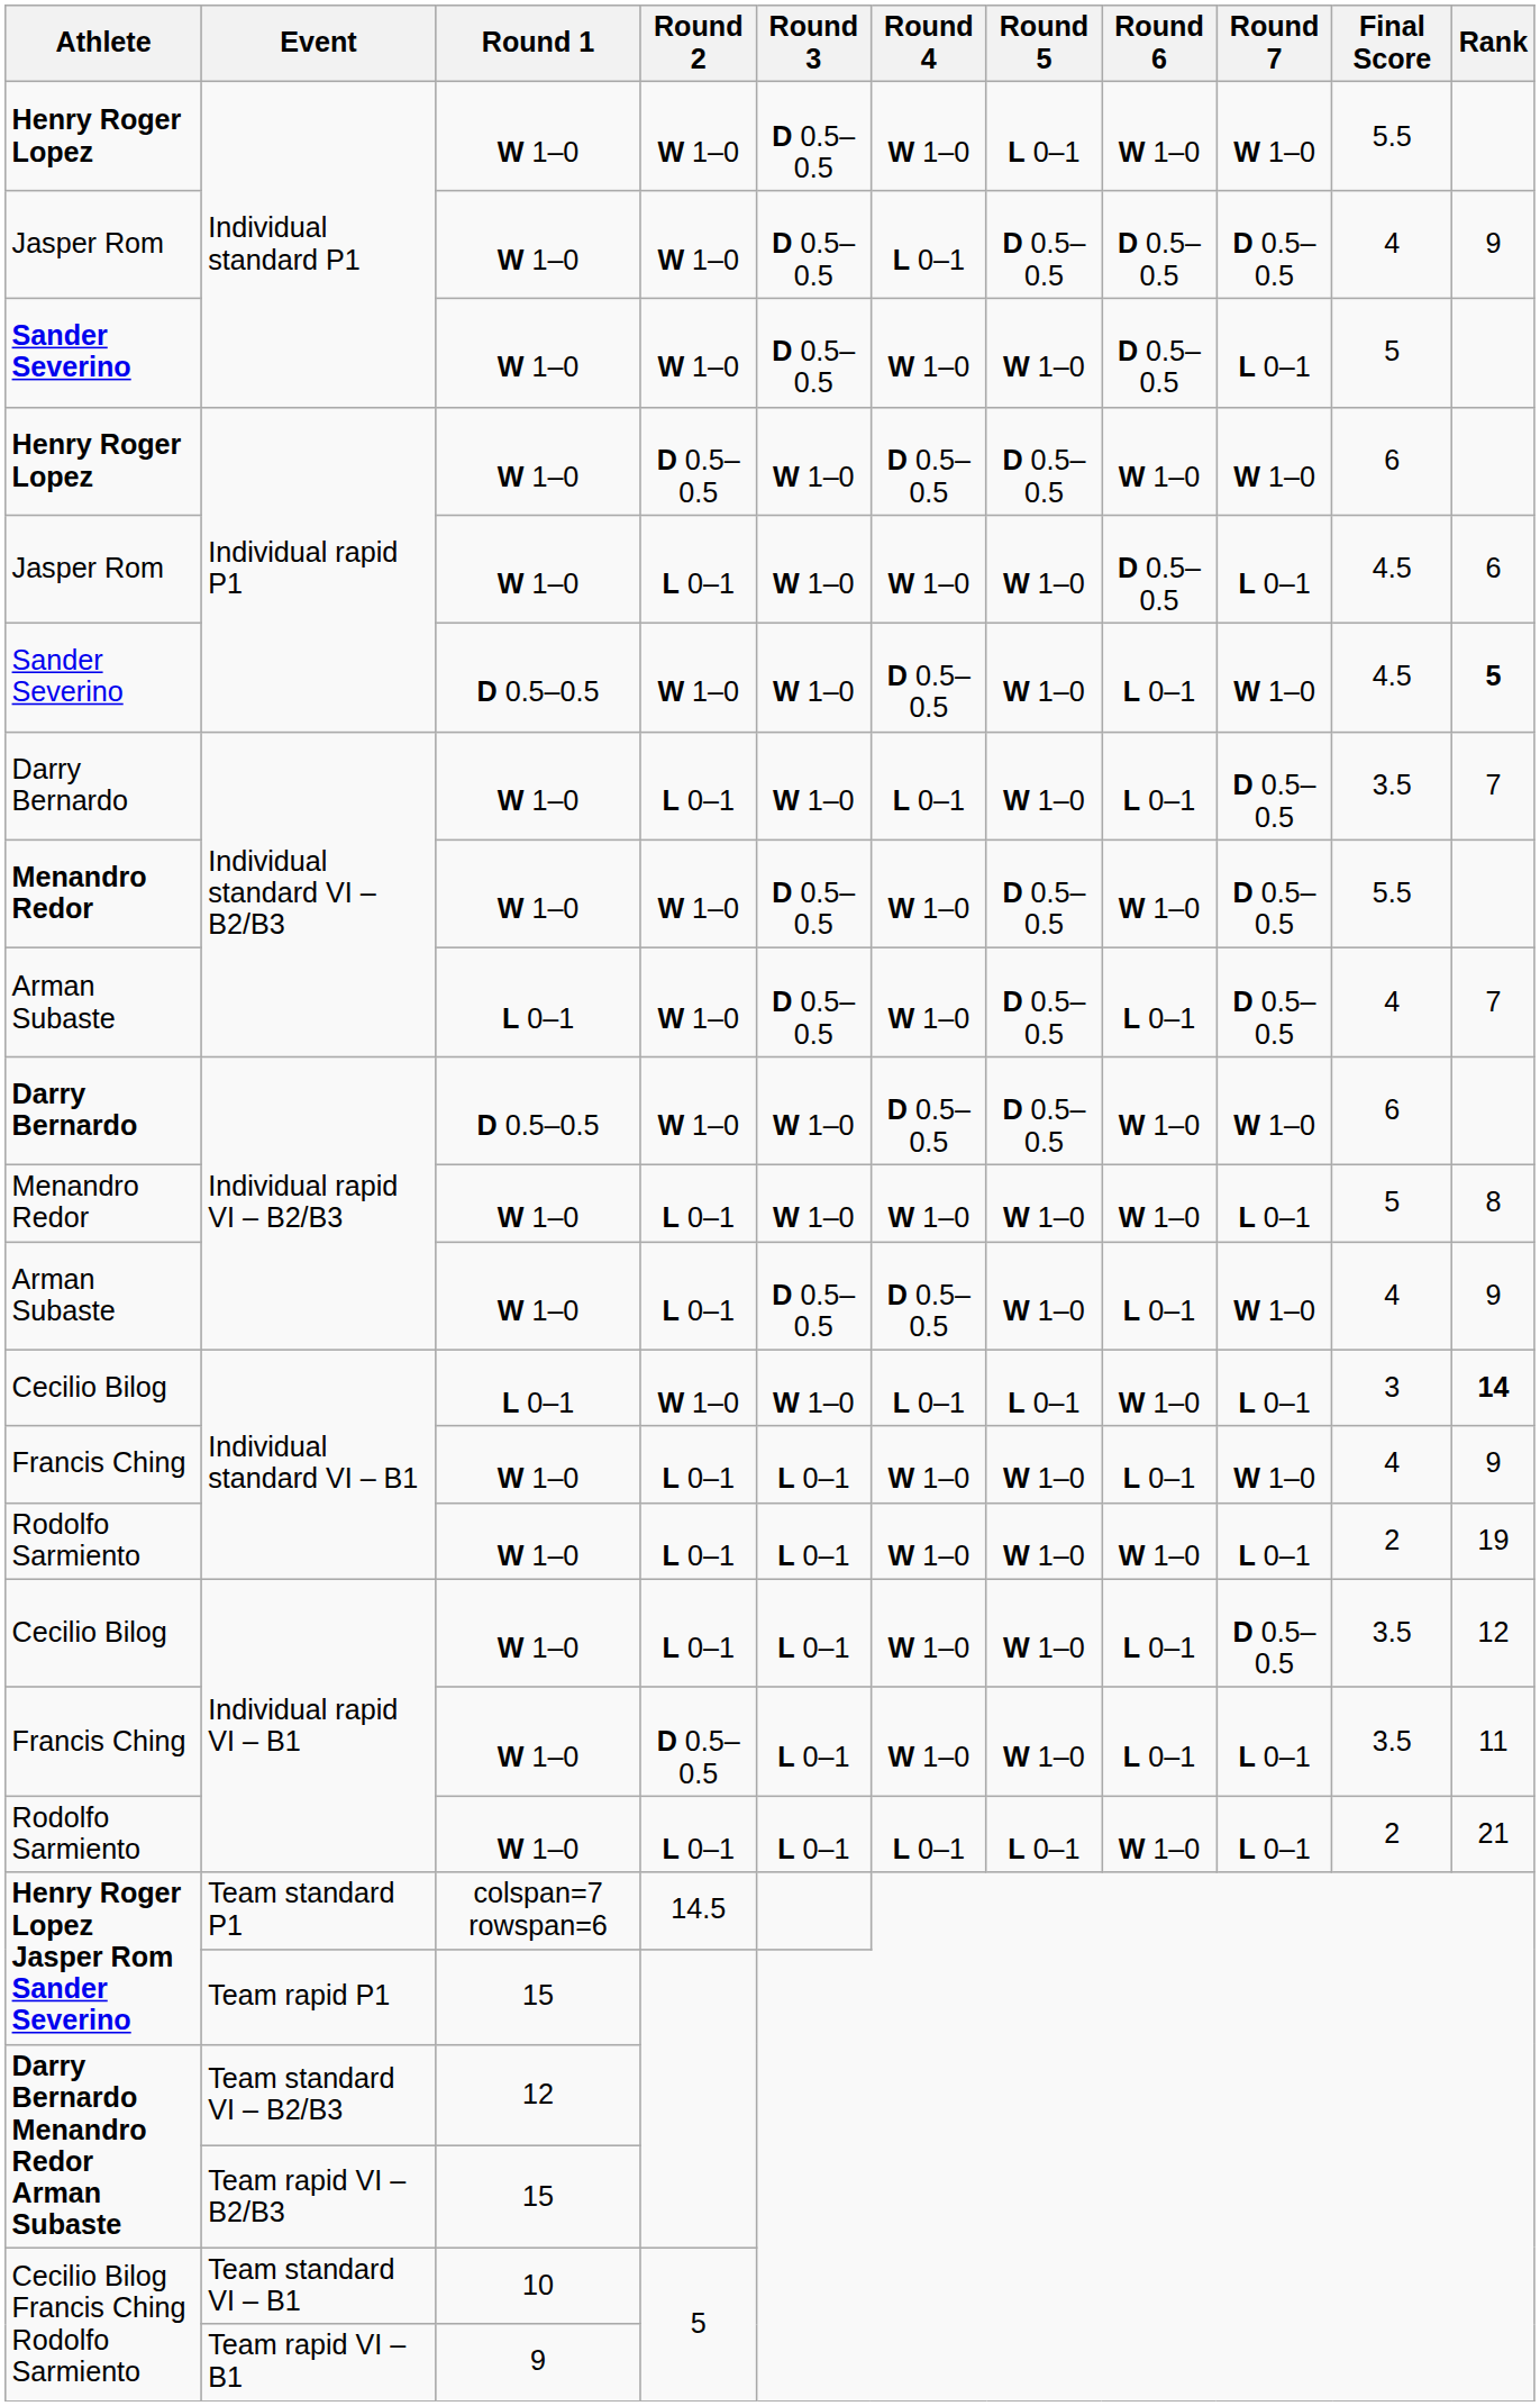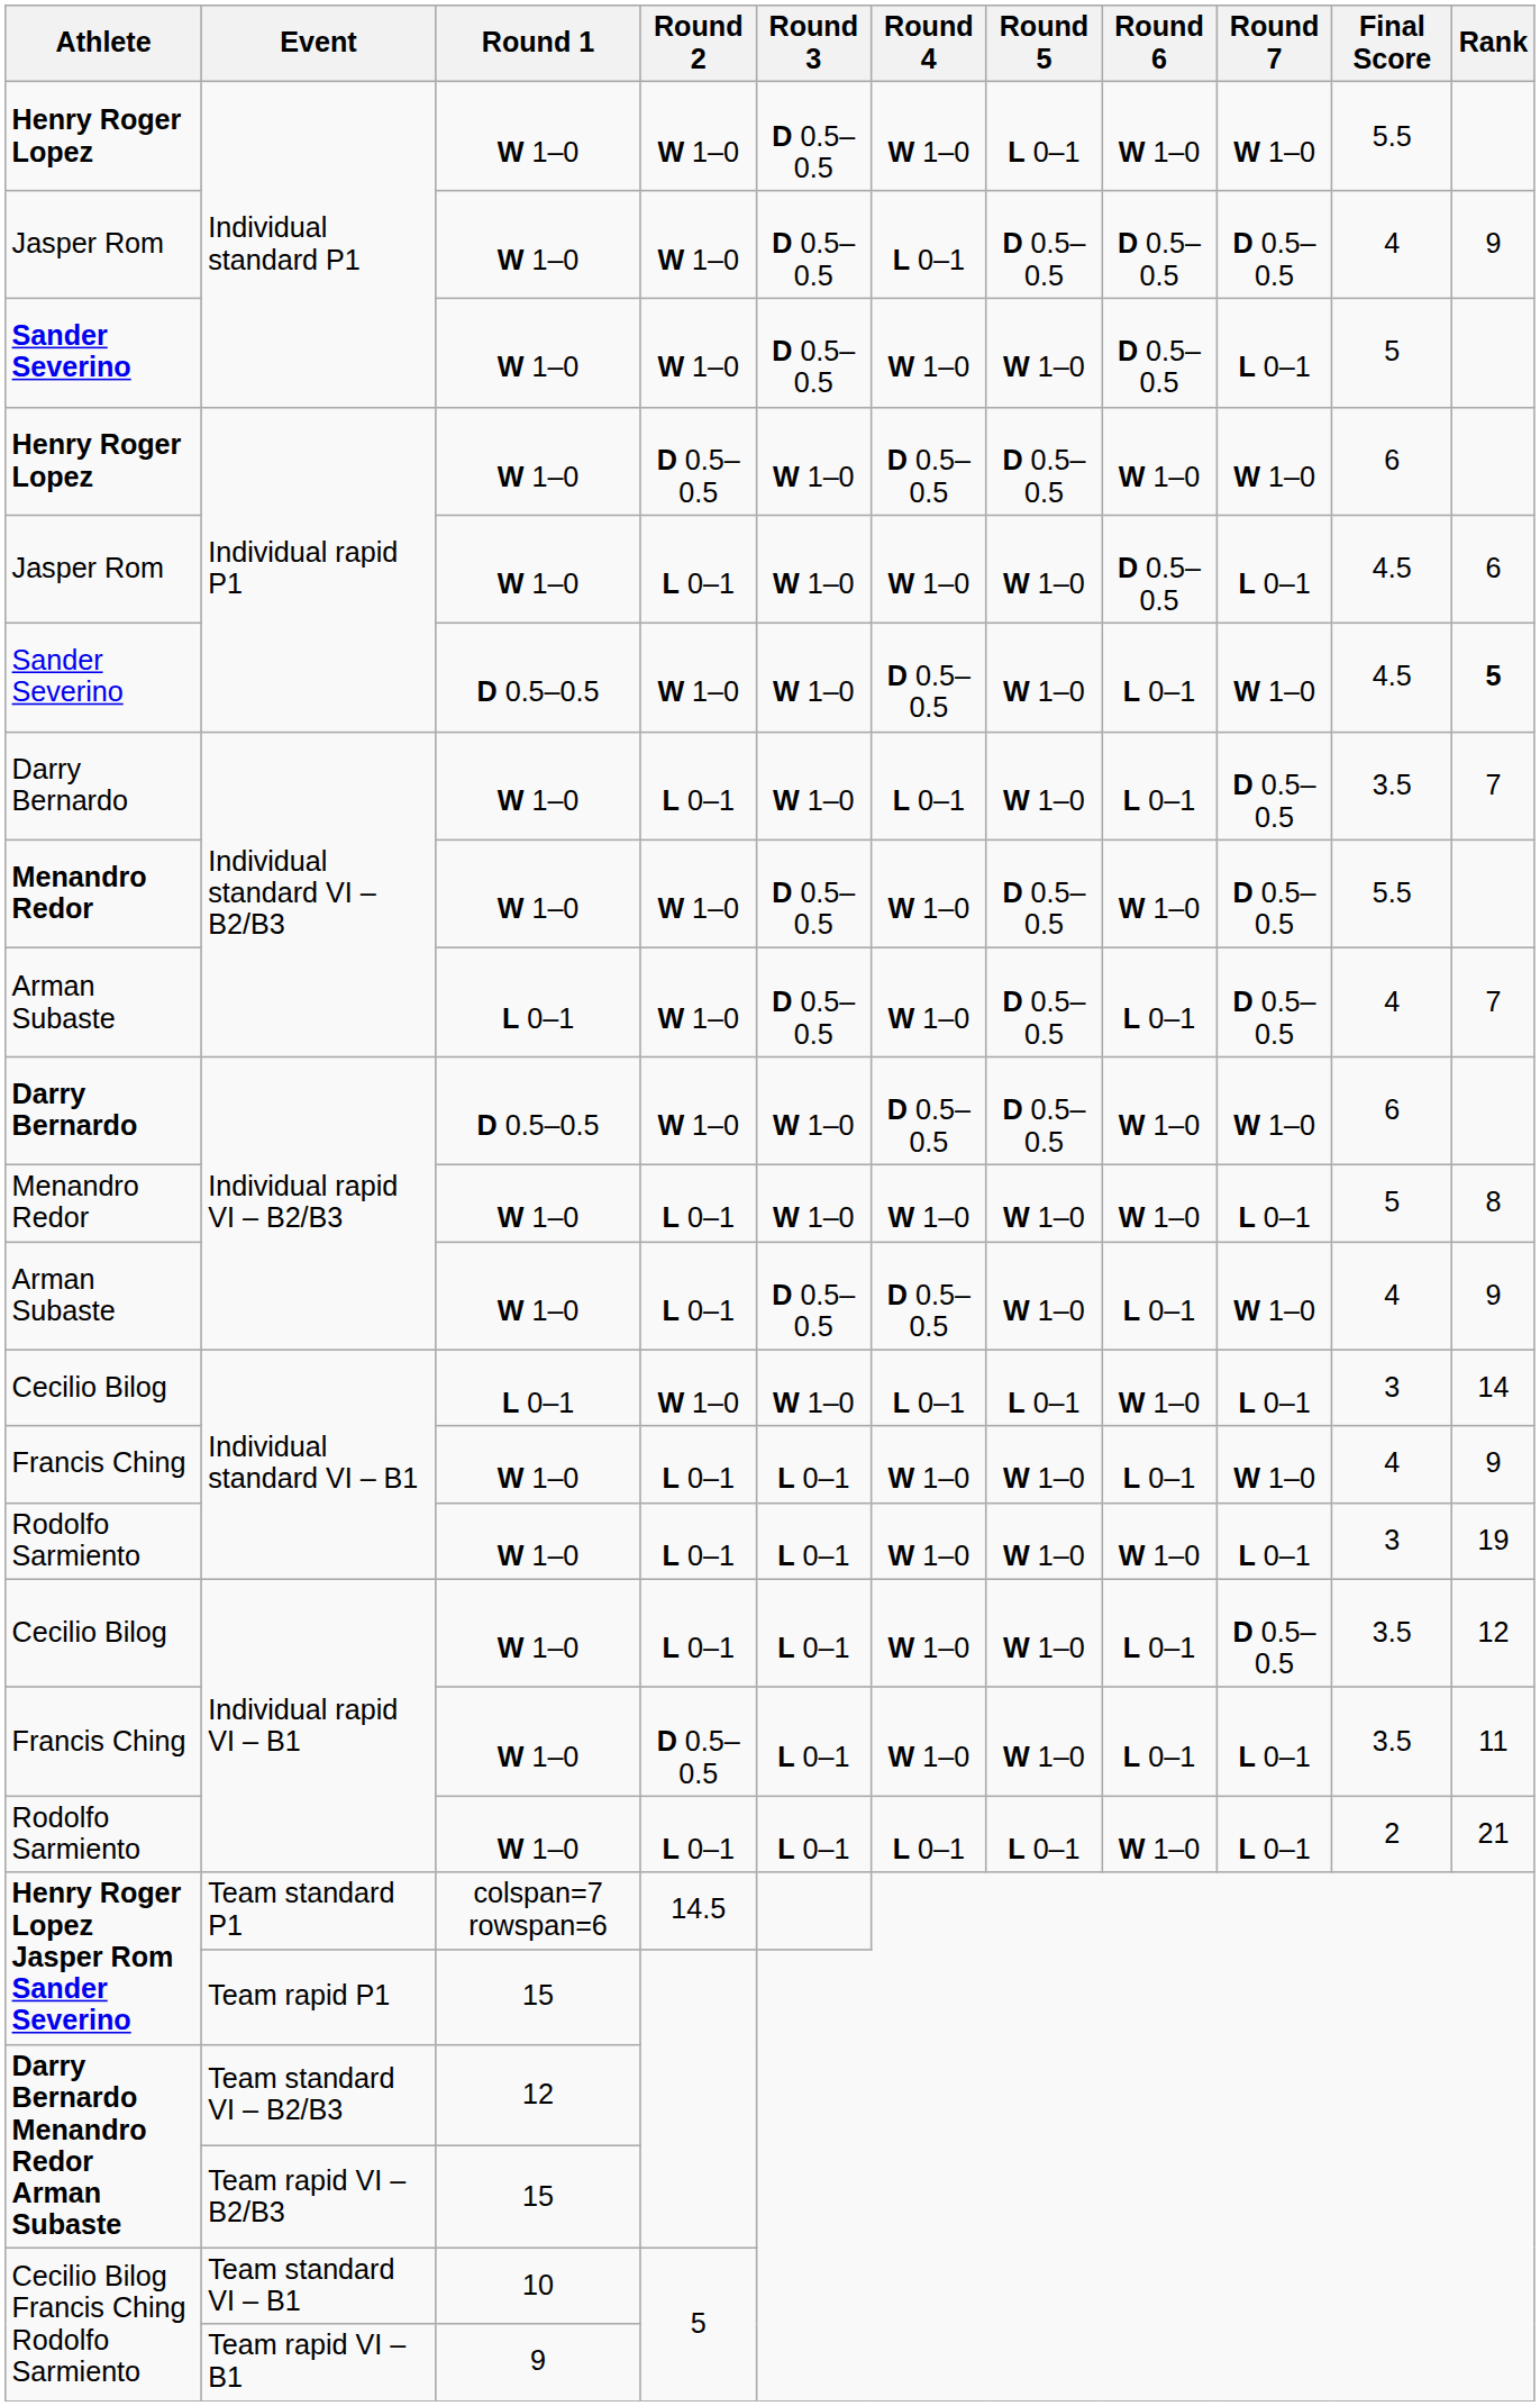Cecilio Bilog / Individual standard VI – B1 | Rank: bold -> normal
Rodolfo Sarmiento / Individual standard VI – B1 | Final Score: 2 -> 3
